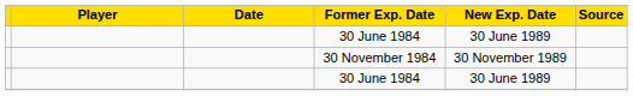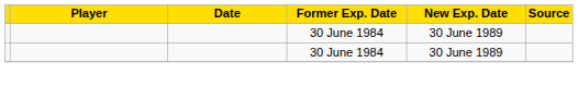- row: 30 November 1984 | 30 November 1989
